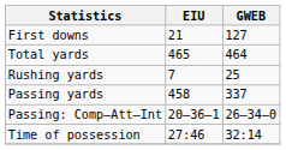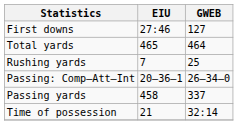First downs | EIU: 21 -> 27:46
rows swapped: Passing yards <-> Passing: Comp–Att–Int
Time of possession | EIU: 27:46 -> 21
